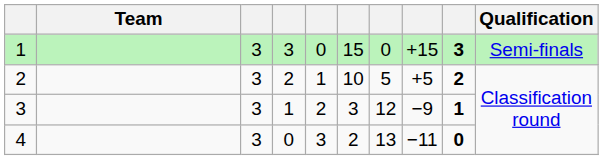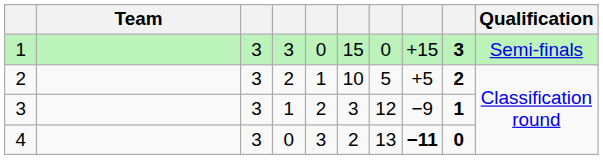4 | column 8: normal -> bold
